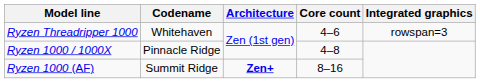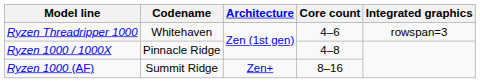Ryzen 1000 (AF) | Architecture: bold -> normal
